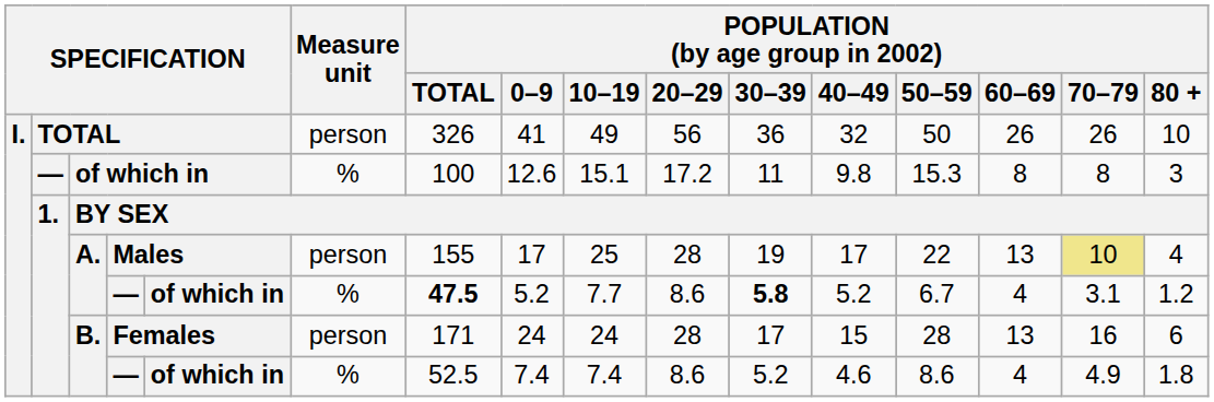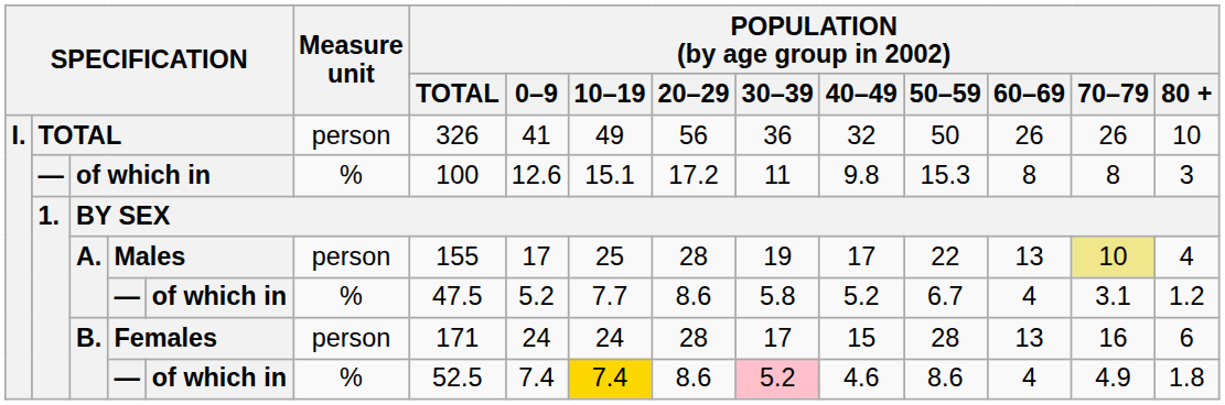A. / — | POPULATION (by age group in 2002) / TOTAL: bold -> normal
A. / — | POPULATION (by age group in 2002) / 30–39: bold -> normal
B. / — | POPULATION (by age group in 2002) / 10–19: no background -> gold background
B. / — | POPULATION (by age group in 2002) / 30–39: no background -> pink background
